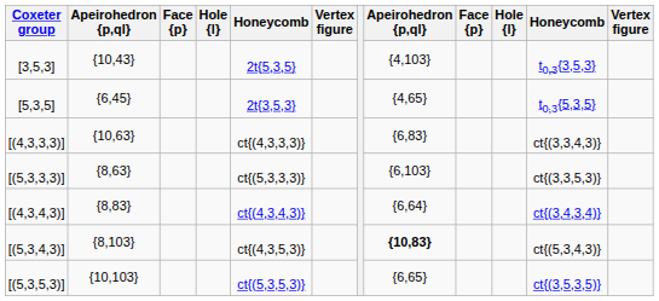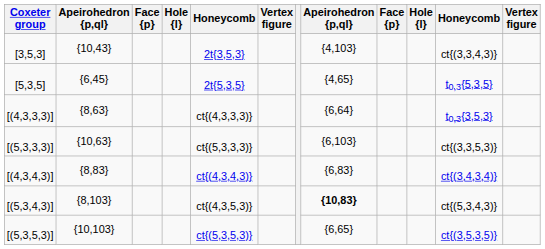[3,5,3] | column 5: 2t{5,3,5} -> 2t{3,5,3}
[3,5,3] | column 11: t0,3{3,5,3} -> ct{(3,3,4,3)}
[5,3,5] | column 5: 2t{3,5,3} -> 2t{5,3,5}
[(4,3,3,3)] | column 2: {10,63} -> {8,63}
[(4,3,3,3)] | column 8: {6,83} -> {6,64}
[(4,3,3,3)] | column 11: ct{(3,3,4,3)} -> t0,3{3,5,3}
[(5,3,3,3)] | column 2: {8,63} -> {10,63}
[(4,3,4,3)] | column 8: {6,64} -> {6,83}
